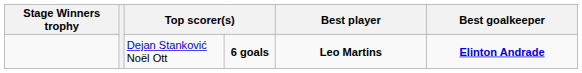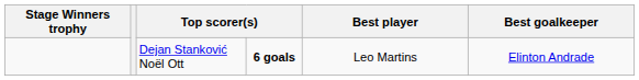Dejan Stanković Noël Ott | Best player: bold -> normal
Dejan Stanković Noël Ott | Best goalkeeper: bold -> normal
